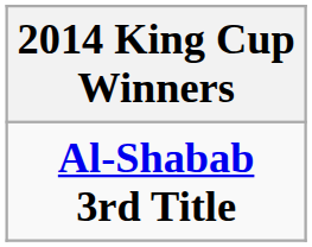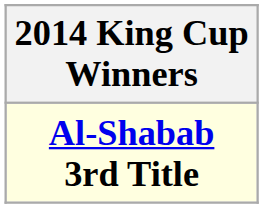row 2 | column 1: no background -> lightyellow background
